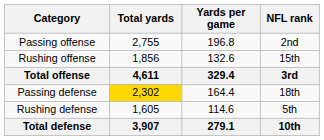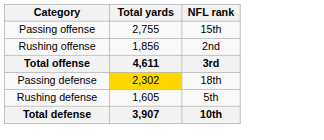- column: Yards per game | 196.8 | 132.6 | 329.4 | 164.4 | 114.6 | 279.1
Passing offense | NFL rank: 2nd -> 15th
Rushing offense | NFL rank: 15th -> 2nd
